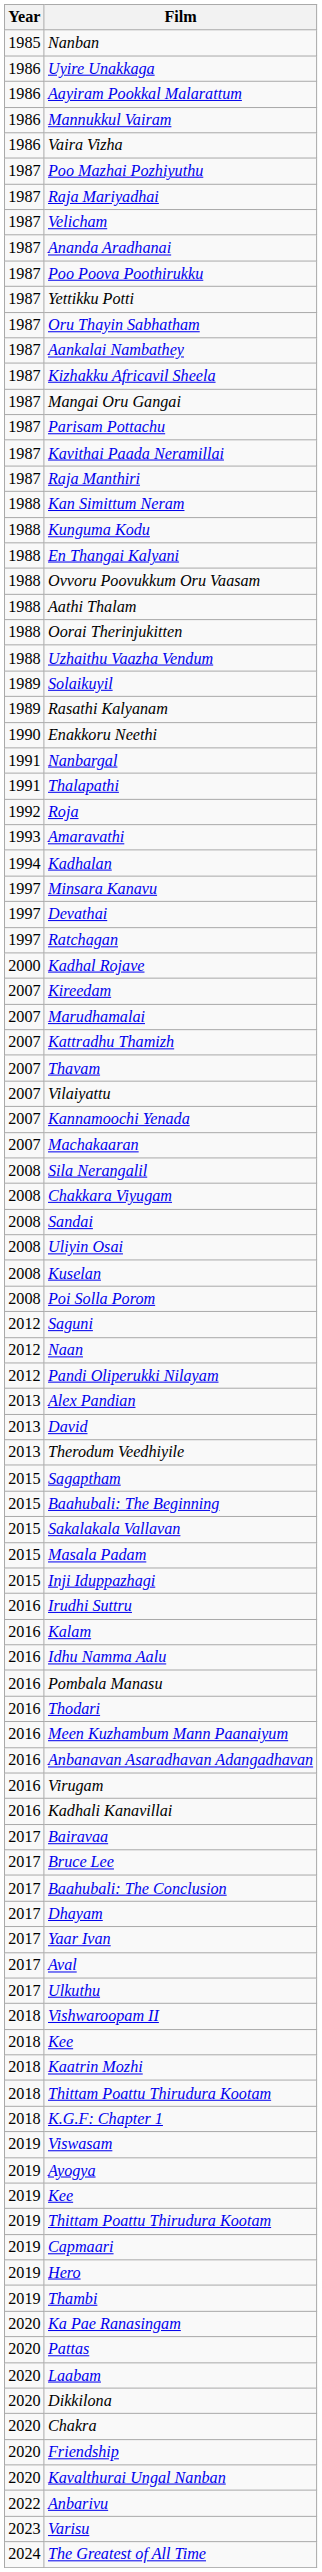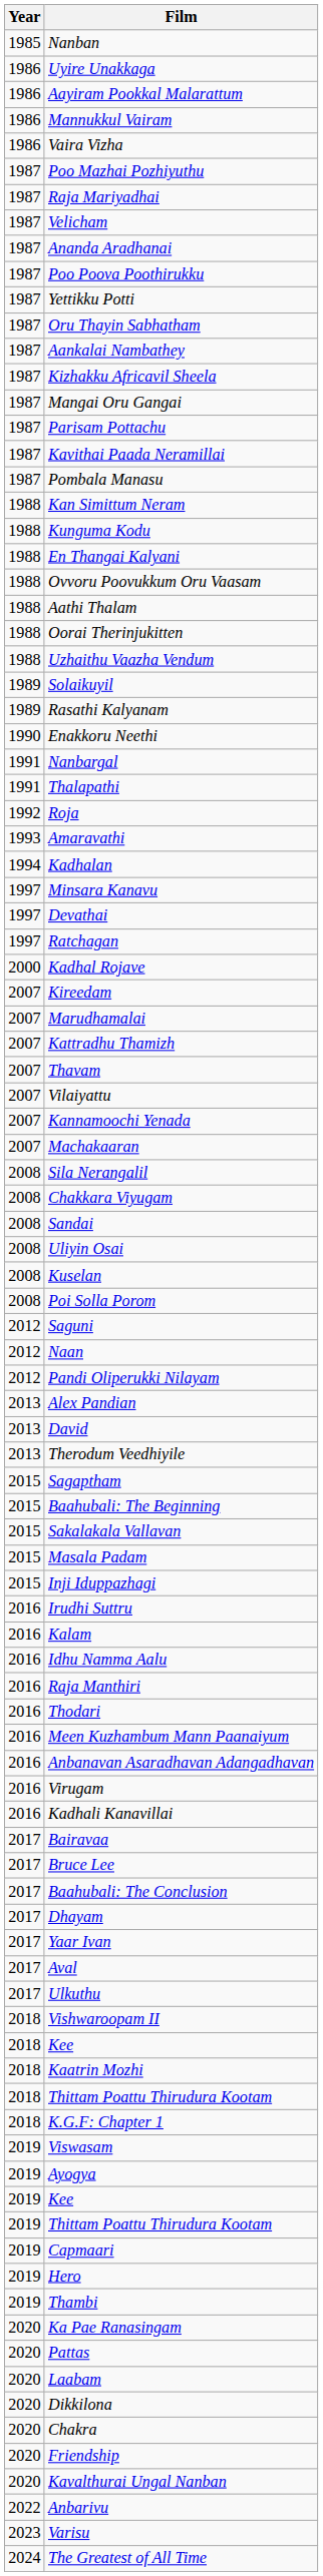row 19 | Film: Raja Manthiri -> Pombala Manasu
row 66 | Film: Pombala Manasu -> Raja Manthiri
